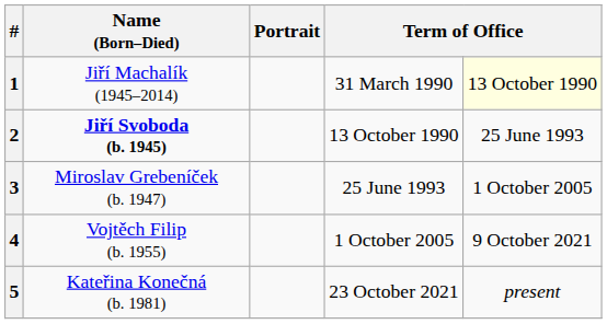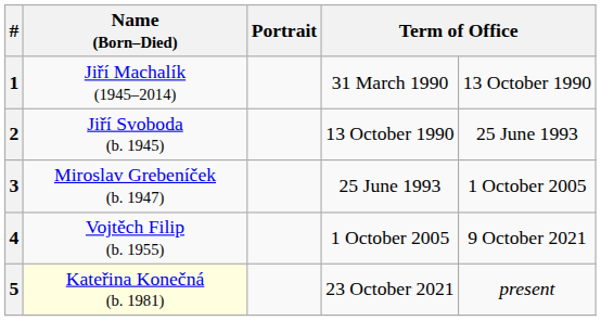1 | column 5: lightyellow background -> no background
2 | Name (Born–Died): bold -> normal
5 | Name (Born–Died): no background -> lightyellow background
